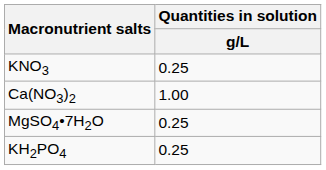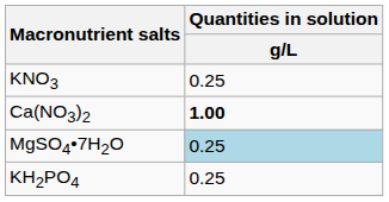Ca(NO3)2 | Quantities in solution / g/L: normal -> bold
MgSO4•7H2O | Quantities in solution / g/L: no background -> lightblue background
